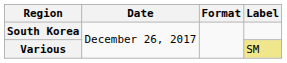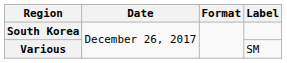Various | Label: khaki background -> no background
